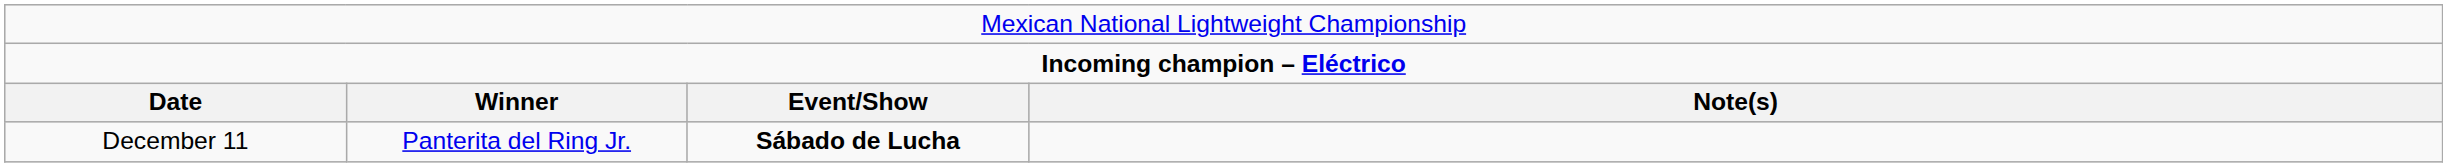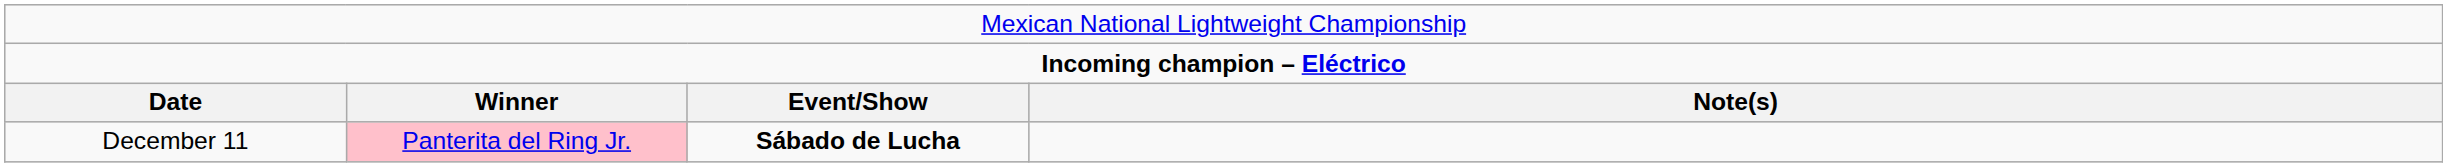December 11 | column 2: no background -> pink background
